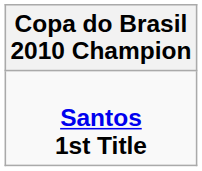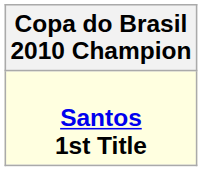row 2 | column 1: no background -> lightyellow background
